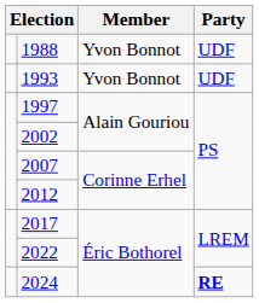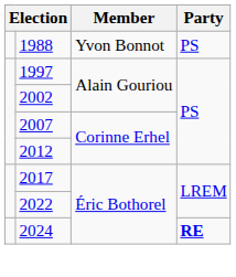1988 | Party: UDF -> PS
- row: 1993 | Yvon Bonnot | UDF
